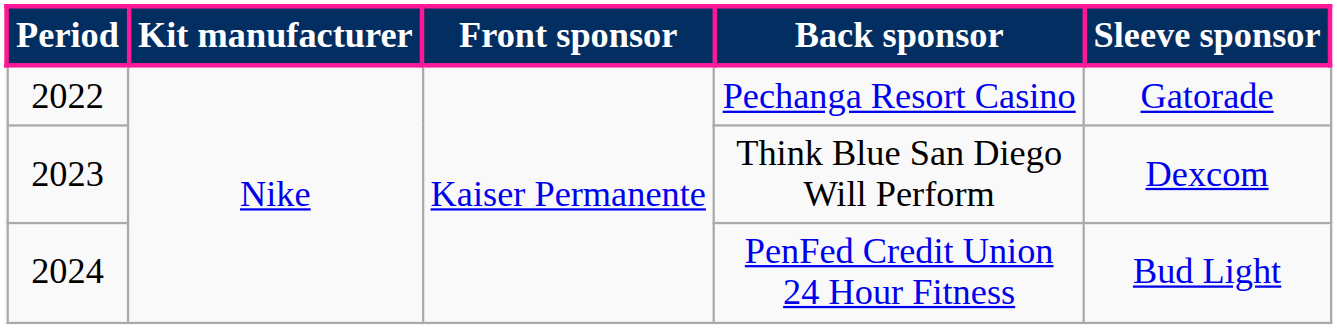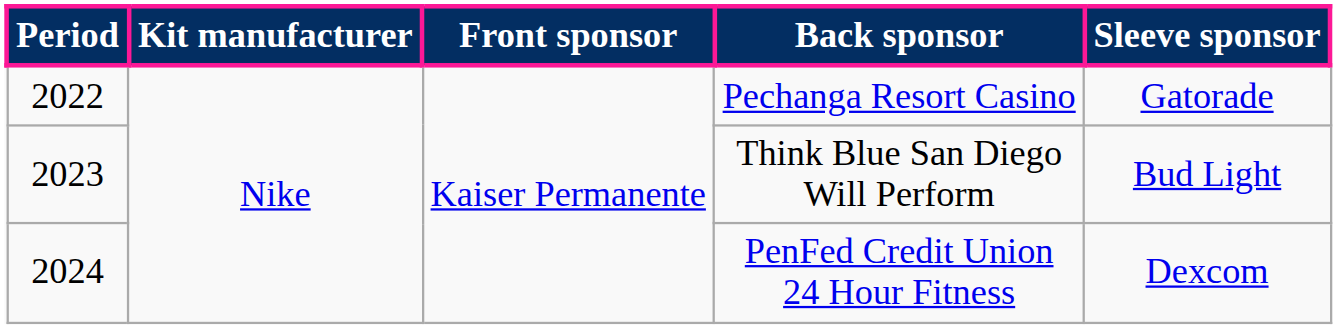Think Blue San Diego Will Perform | Sleeve sponsor: Dexcom -> Bud Light
PenFed Credit Union 24 Hour Fitness | Sleeve sponsor: Bud Light -> Dexcom
